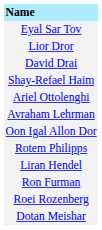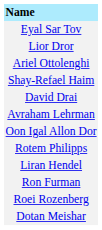row 4 | column 1: David Drai -> Ariel Ottolenghi
row 6 | column 1: Ariel Ottolenghi -> David Drai
